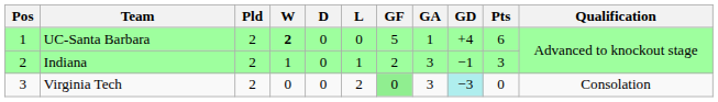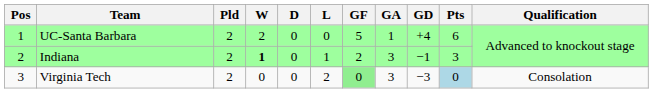UC-Santa Barbara | W: bold -> normal
Indiana | W: normal -> bold
Virginia Tech | GD: paleturquoise background -> no background
Virginia Tech | Pts: no background -> lightblue background
